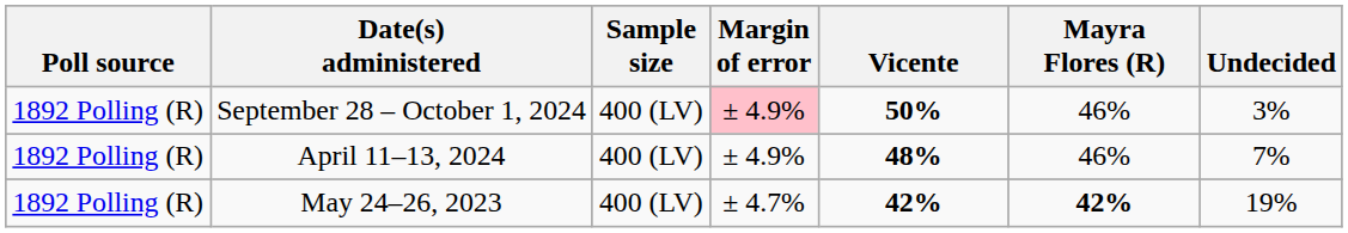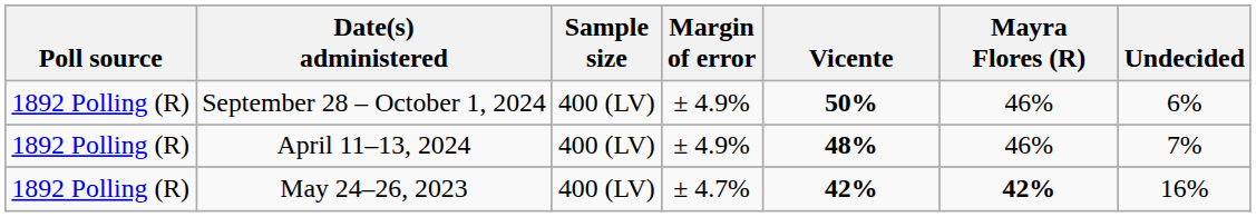September 28 – October 1, 2024 | Margin of error: pink background -> no background
September 28 – October 1, 2024 | Undecided: 3% -> 6%
May 24–26, 2023 | Undecided: 19% -> 16%
